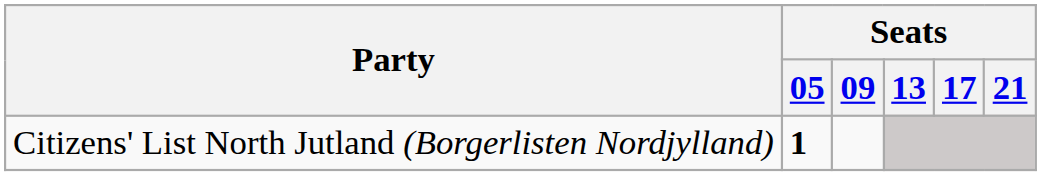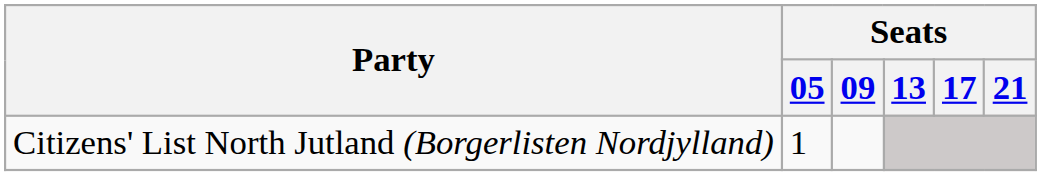Citizens' List North Jutland (Borgerlisten Nordjylland) | Seats / 05: bold -> normal
